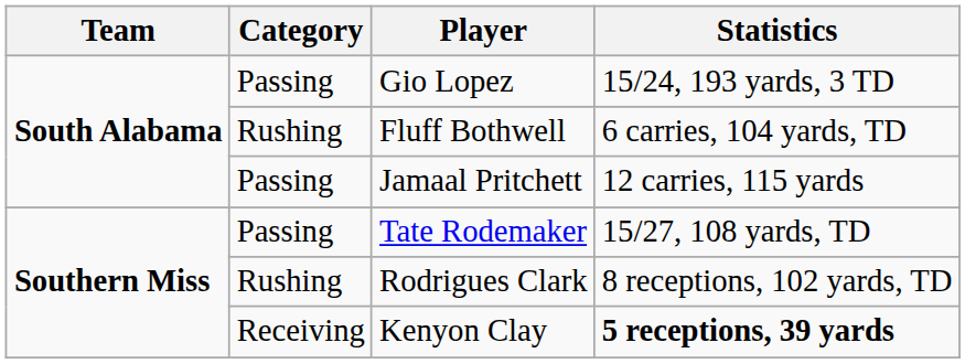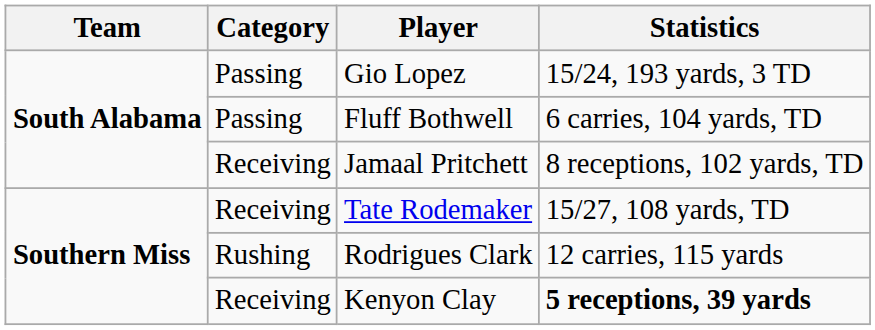Fluff Bothwell | Category: Rushing -> Passing
Jamaal Pritchett | Category: Passing -> Receiving
Jamaal Pritchett | Statistics: 12 carries, 115 yards -> 8 receptions, 102 yards, TD
Tate Rodemaker | Category: Passing -> Receiving
Rodrigues Clark | Statistics: 8 receptions, 102 yards, TD -> 12 carries, 115 yards
